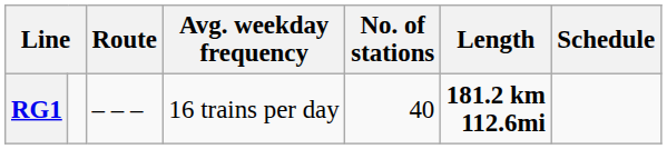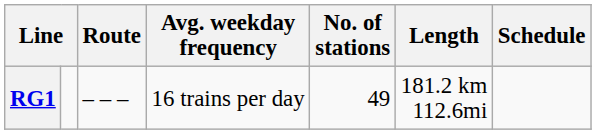RG1 | No. of stations: 40 -> 49
RG1 | Length: bold -> normal
